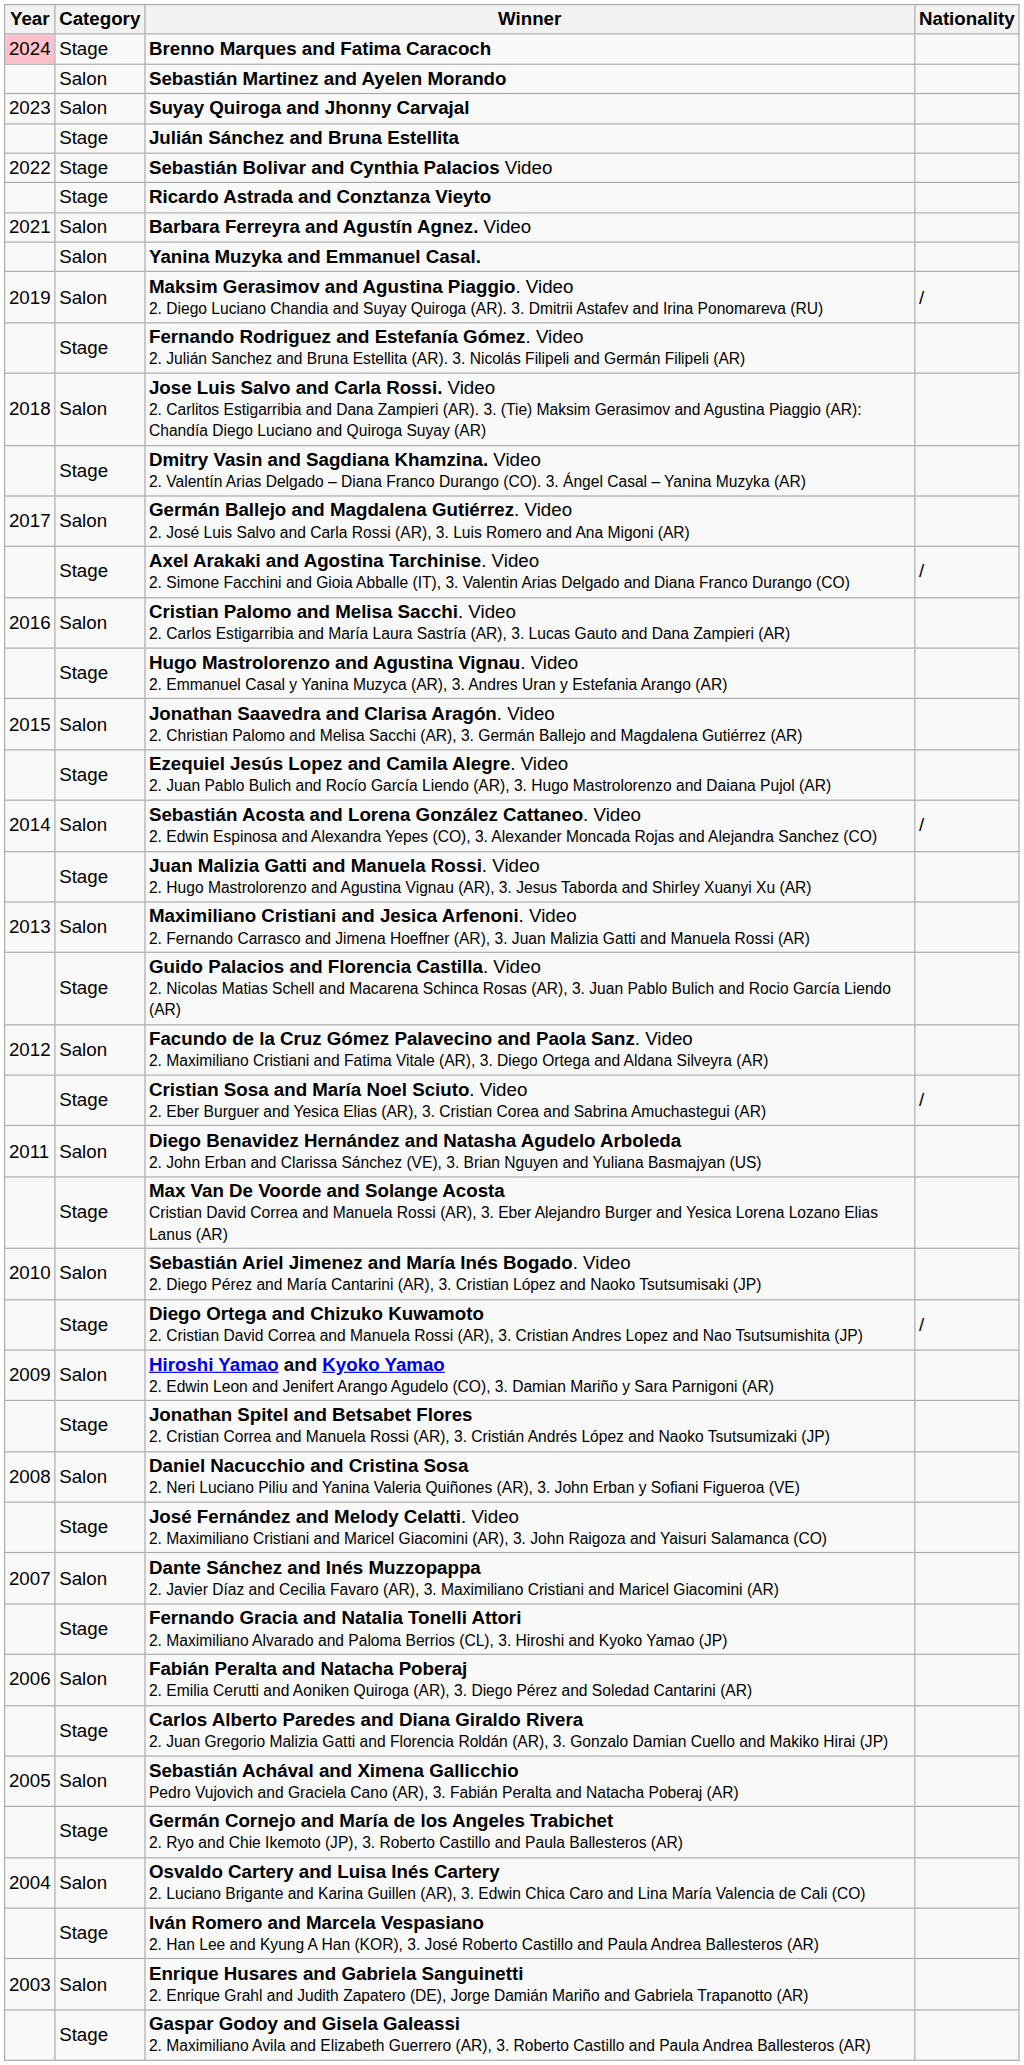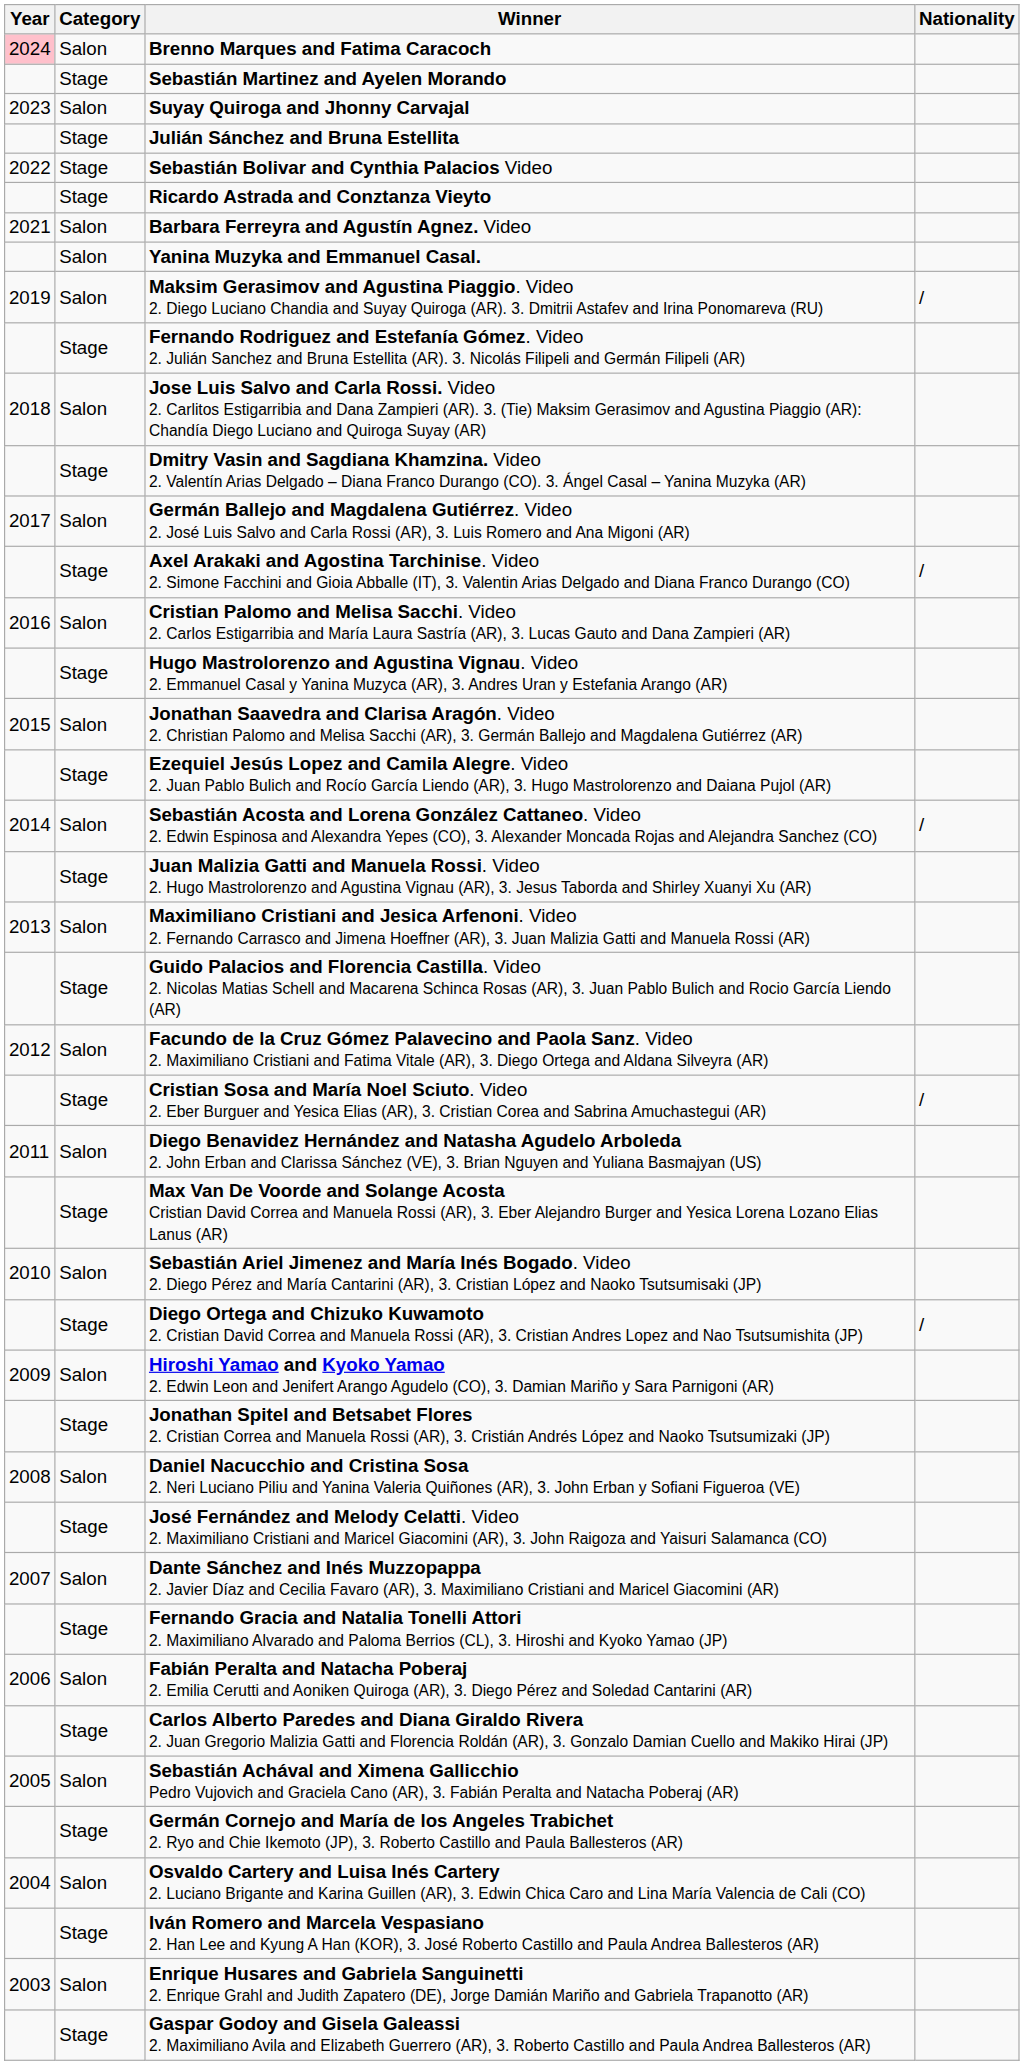Brenno Marques and Fatima Caracoch | Category: Stage -> Salon
Sebastián Martinez and Ayelen Morando | Category: Salon -> Stage
